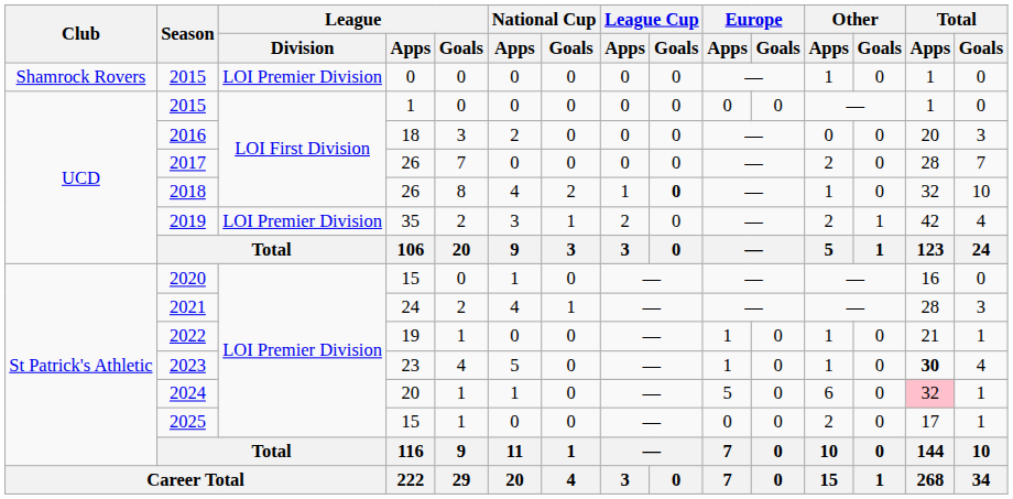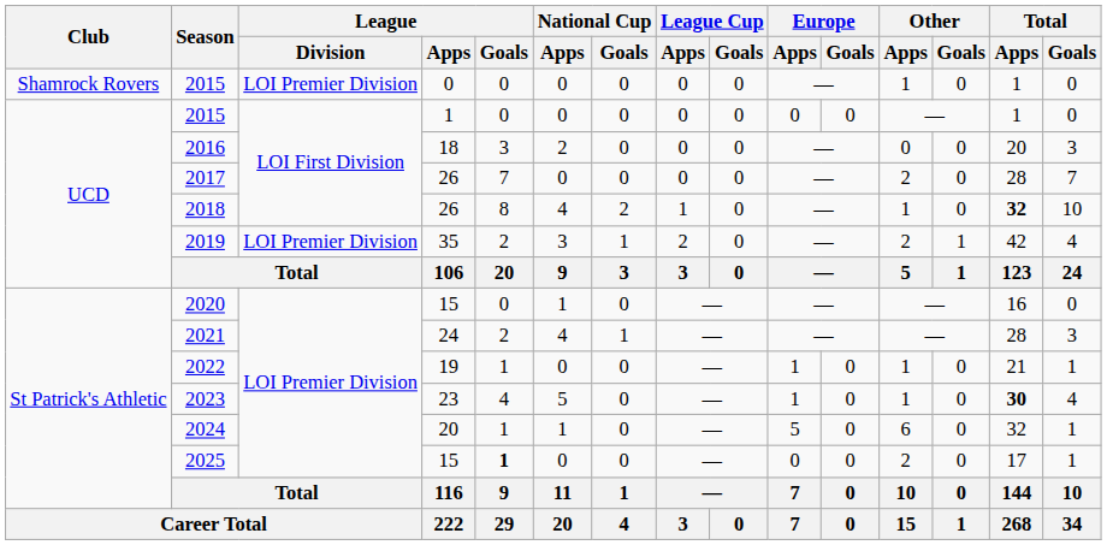2018 | League Cup / Goals: bold -> normal
2018 | Total / Apps: normal -> bold
2024 | Total / Apps: pink background -> no background
2025 | League / Goals: normal -> bold
